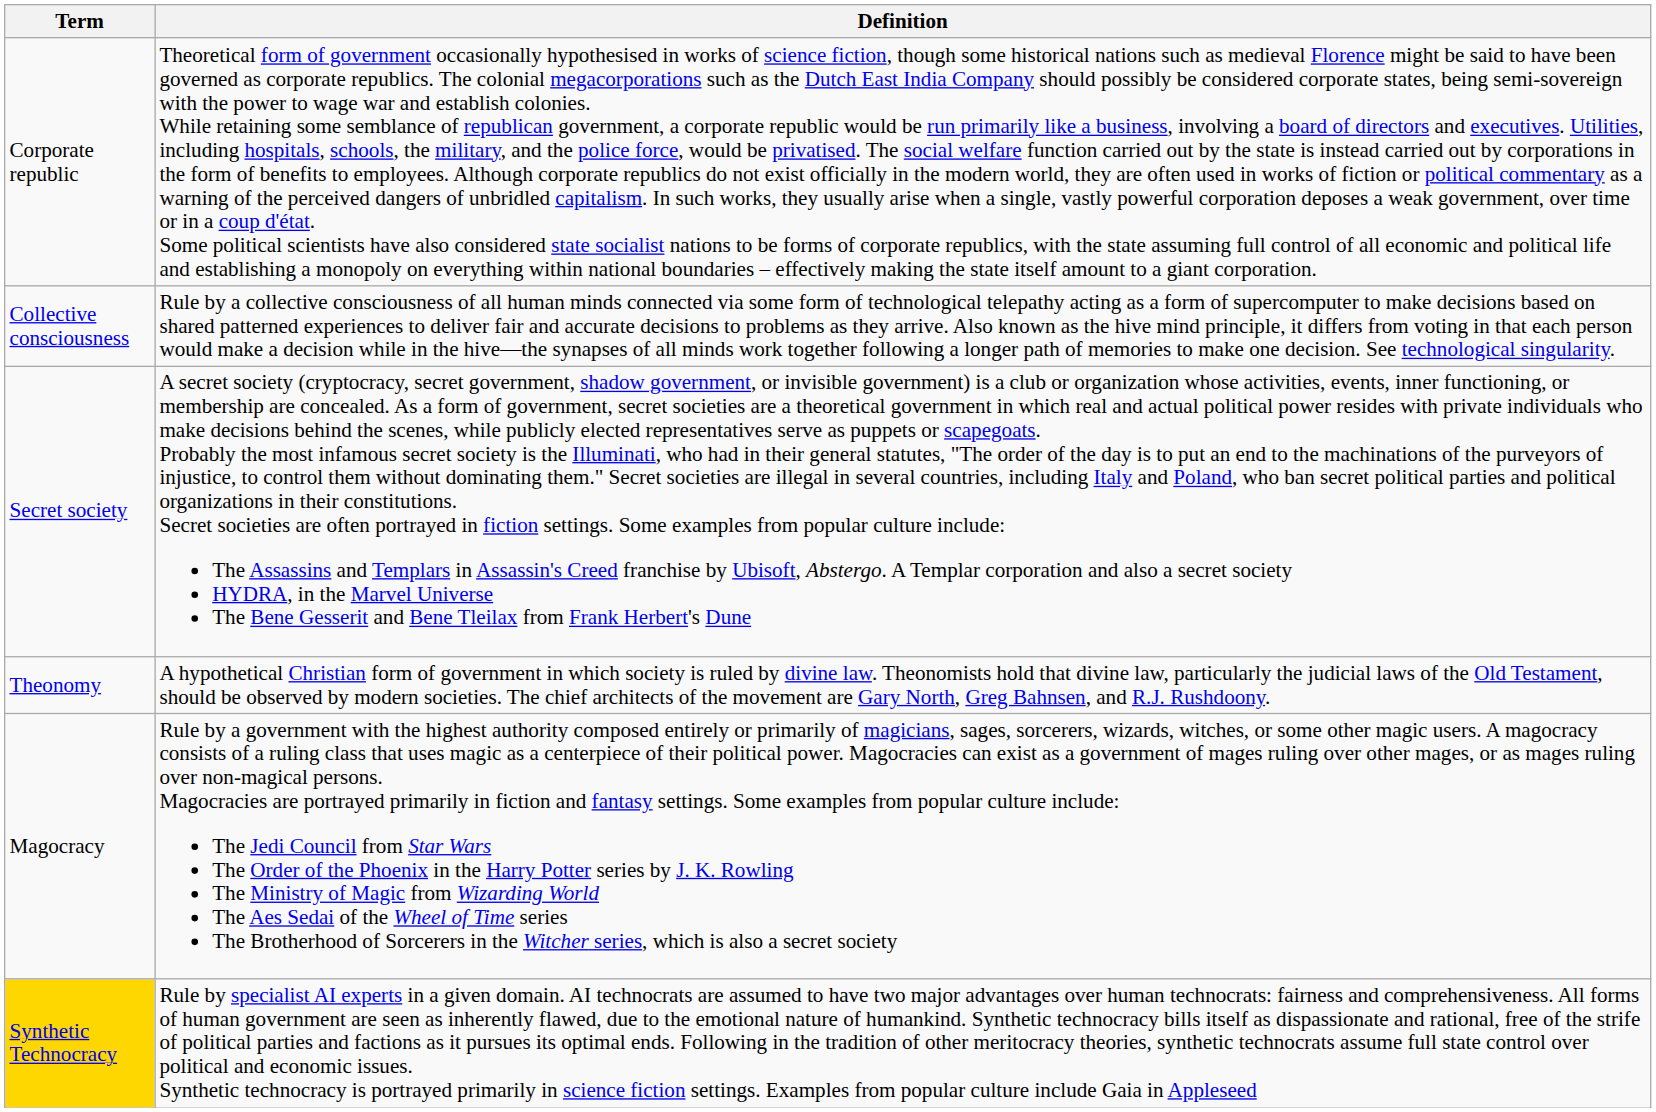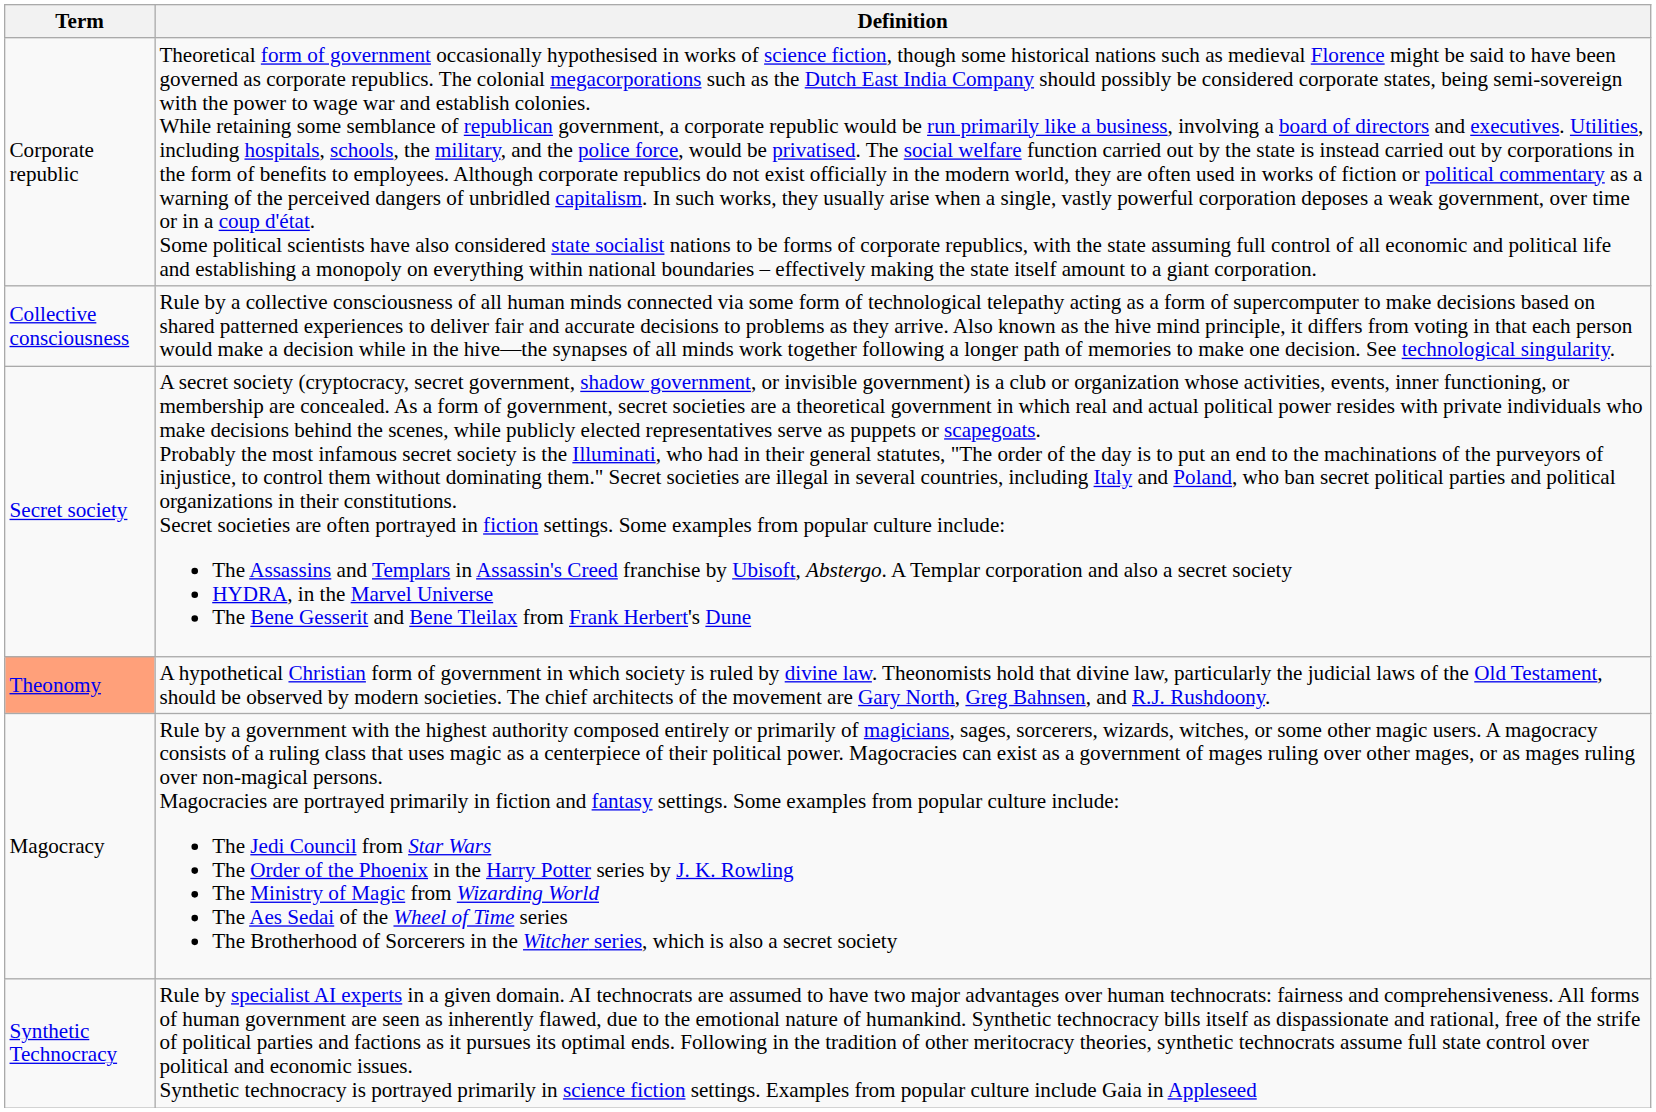Theonomy | Term: no background -> lightsalmon background
Synthetic Technocracy | Term: gold background -> no background
